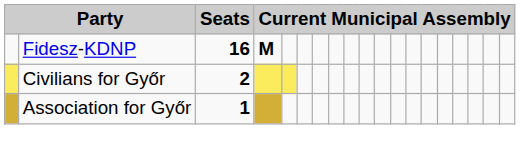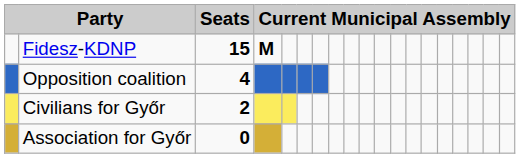Fidesz-KDNP | Seats: 16 -> 15
+ row: Opposition coalition | 4
Association for Győr | Seats: 1 -> 0
